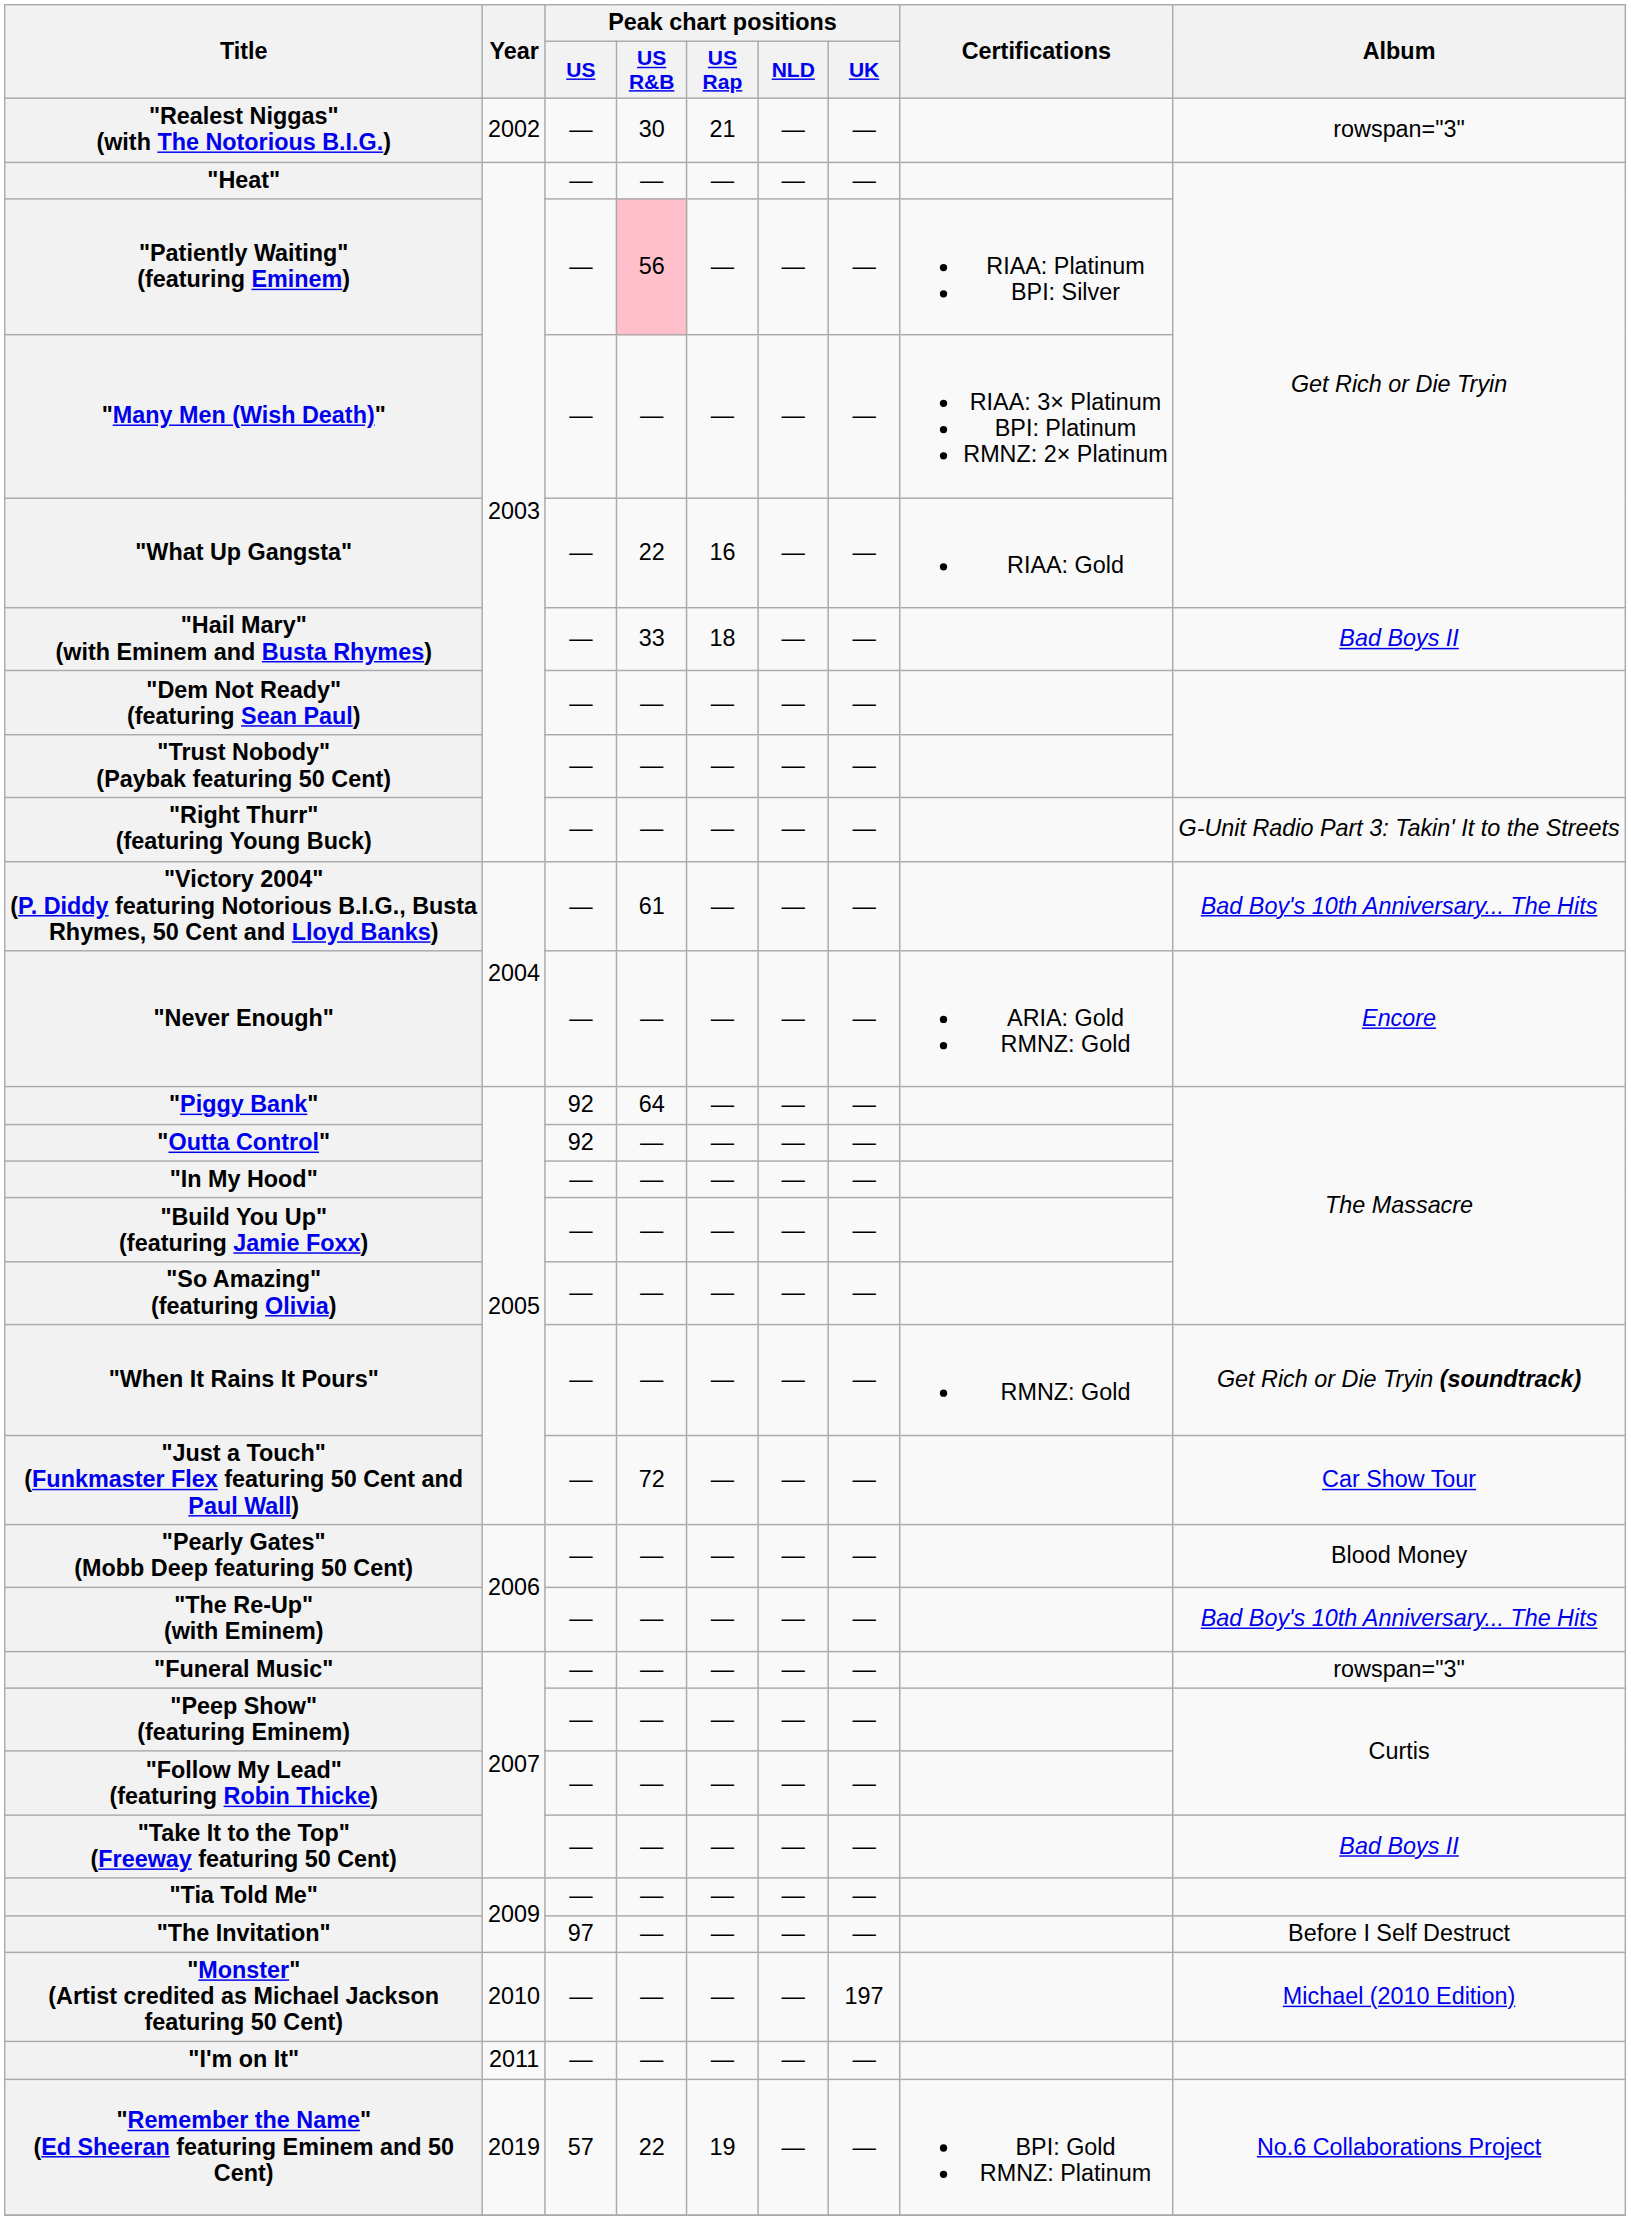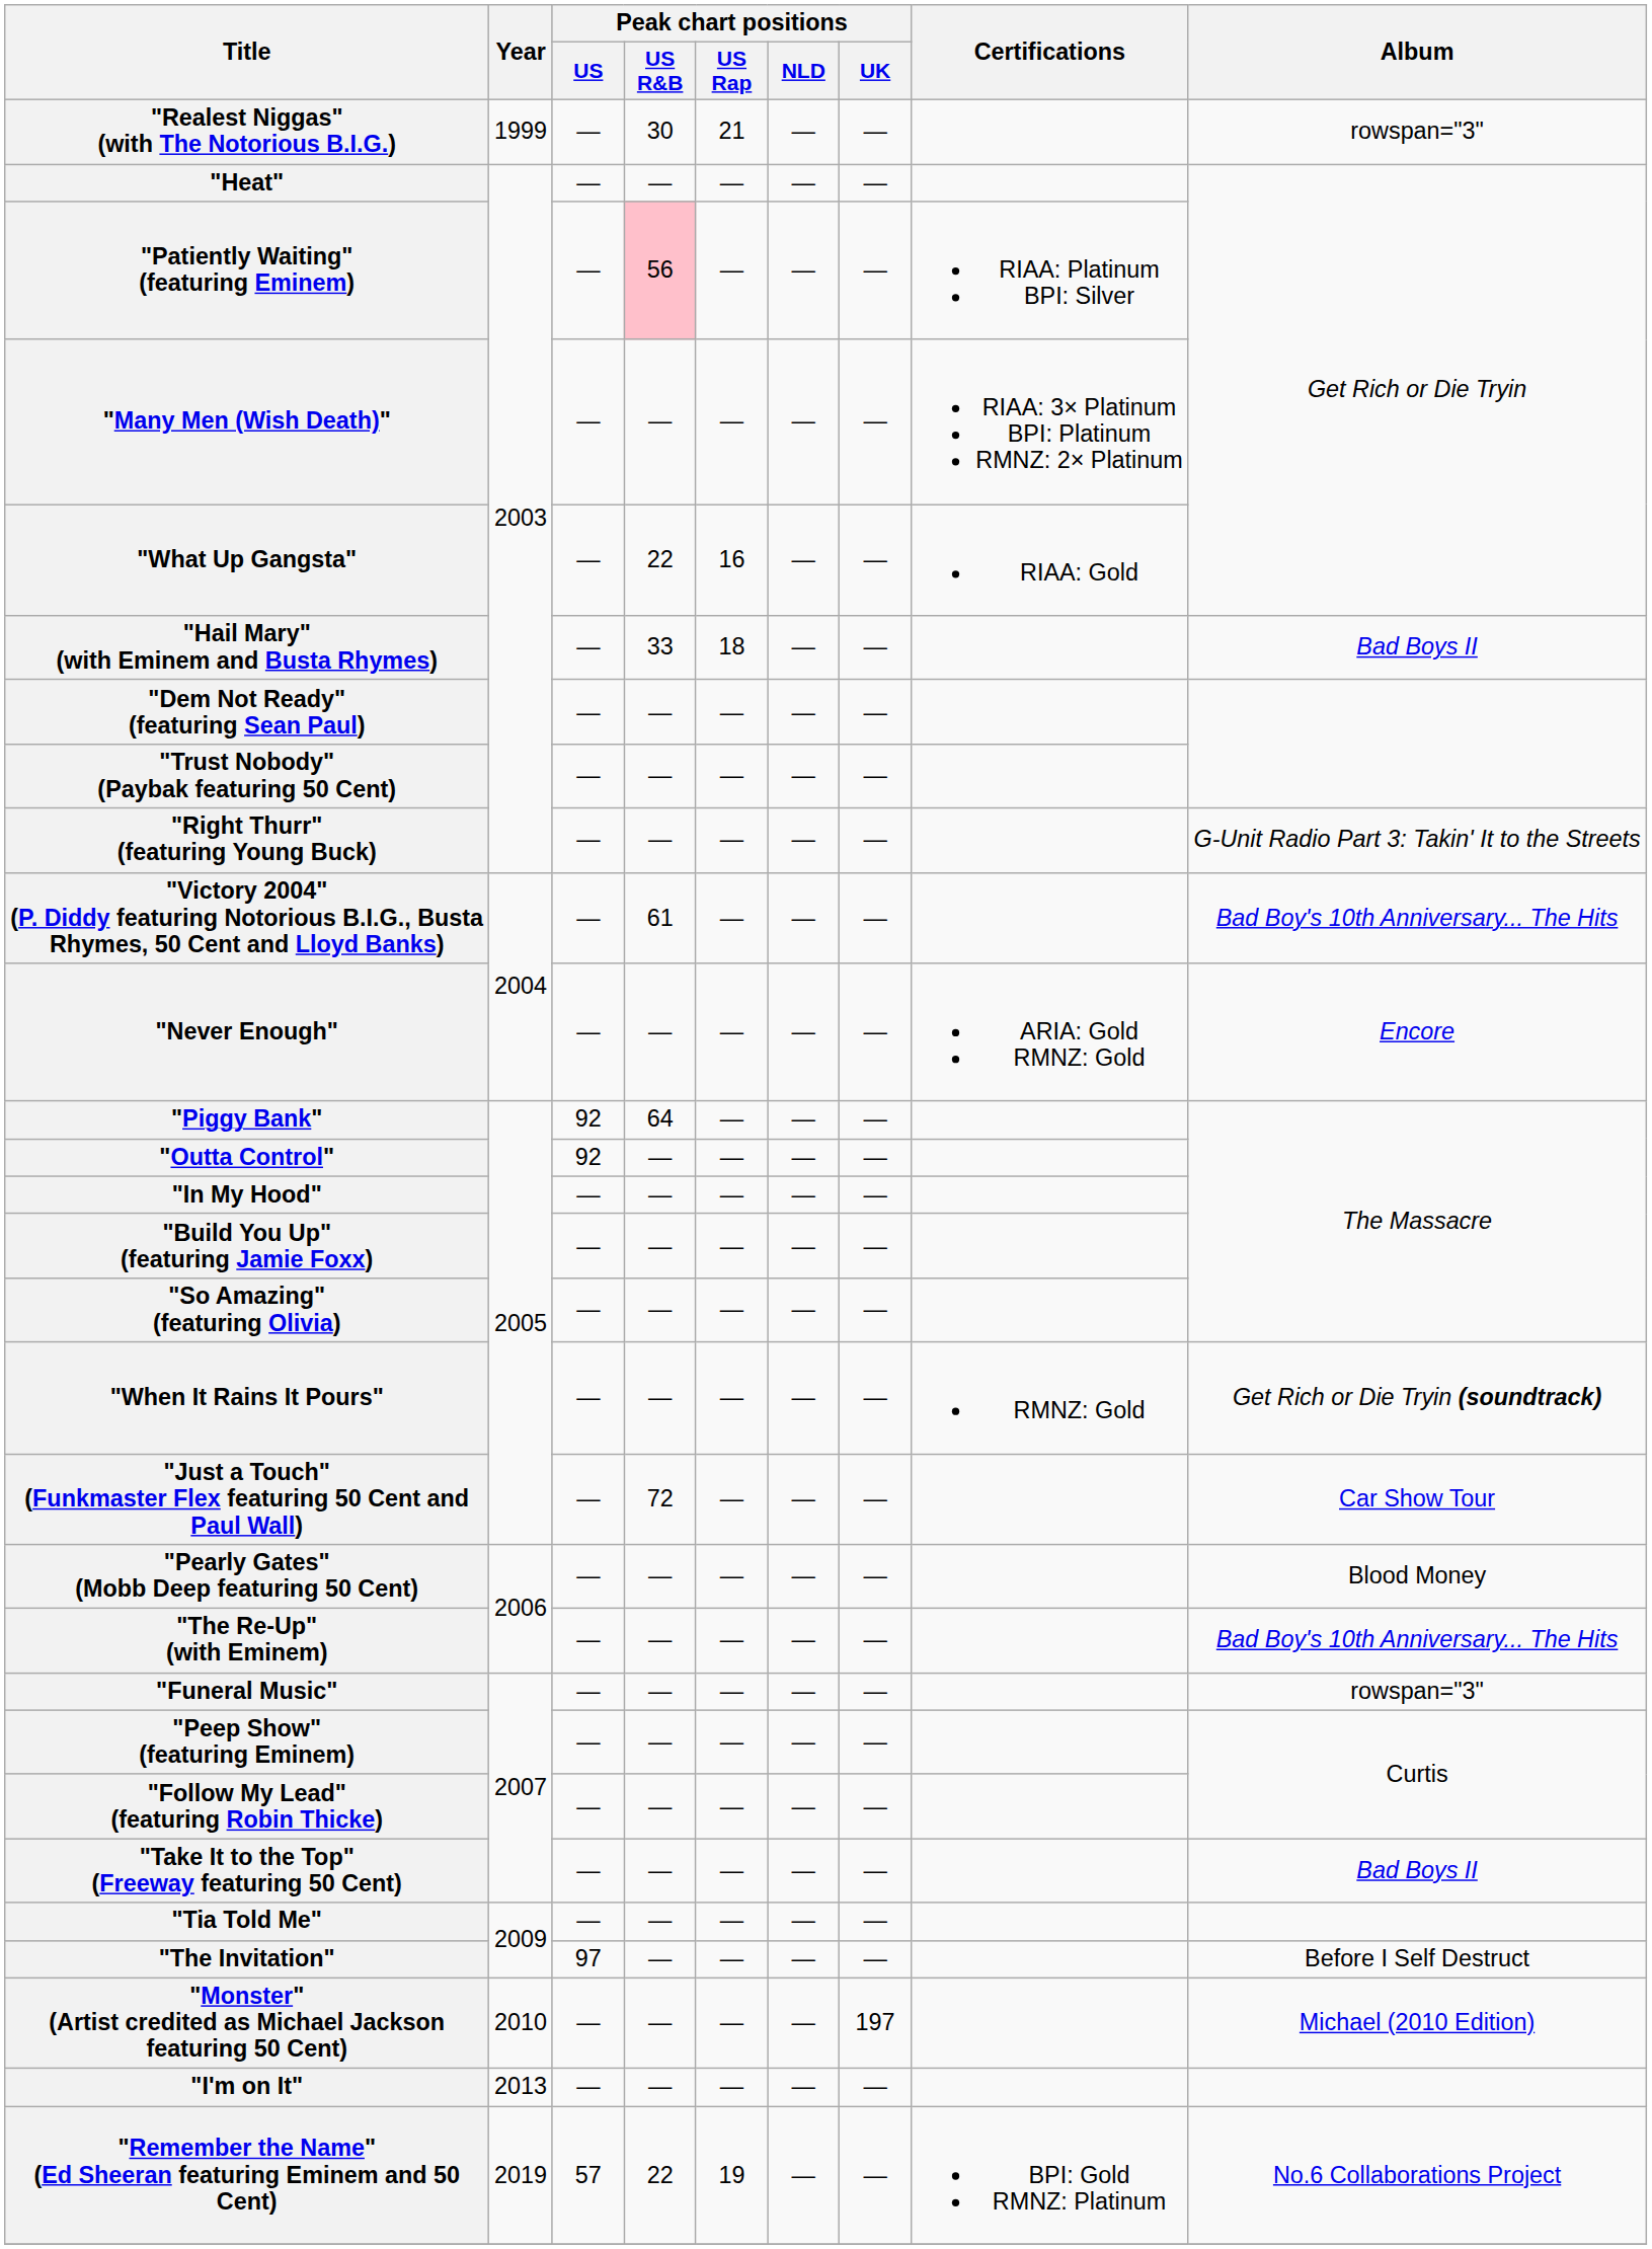"Realest Niggas" (with The Notorious B.I.G.) | Year: 2002 -> 1999
"I'm on It" | Year: 2011 -> 2013
